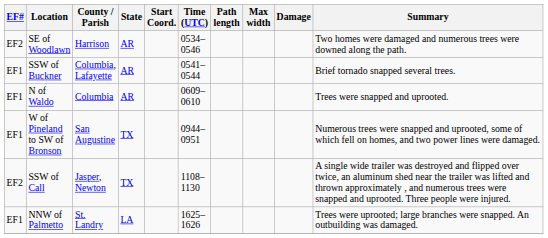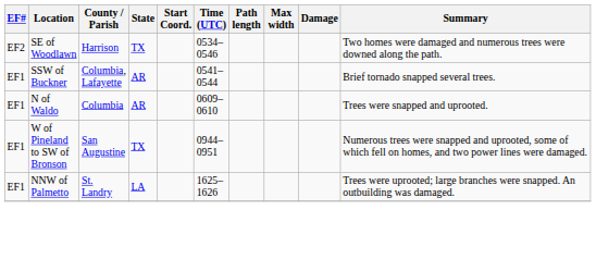SE of Woodlawn | State: AR -> TX
- row: EF2 | SSW of Call | Jasper, Newton | TX | 1108–1130 | A single wide trailer was destroyed and flipped over twice, an aluminum shed near the trailer was lifted and thrown approximately , and numerous trees were snapped and uprooted. Three people were injured.
